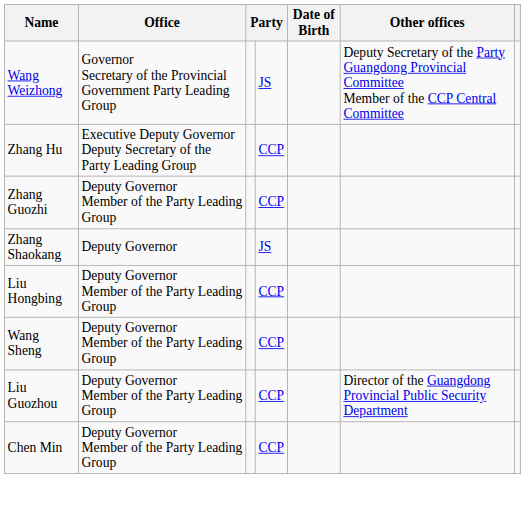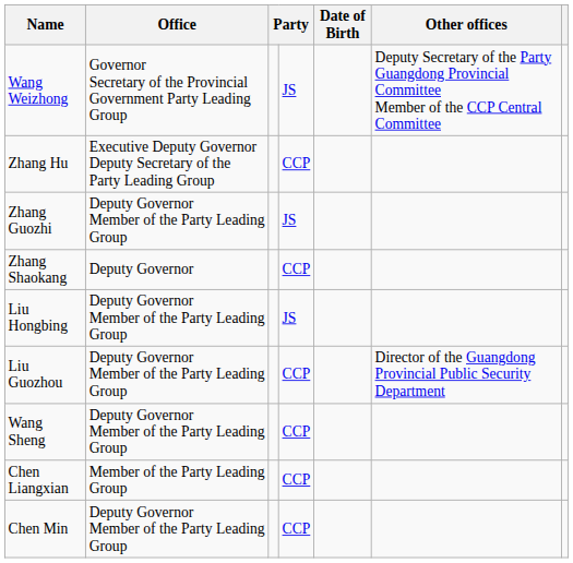Zhang Guozhi | column 4: CCP -> JS
Zhang Shaokang | column 4: JS -> CCP
Liu Hongbing | column 4: CCP -> JS
rows swapped: Liu Guozhou <-> Wang Sheng
+ row: Chen Liangxian | Member of the Party Leading Group | CCP
